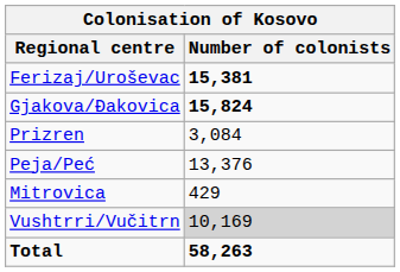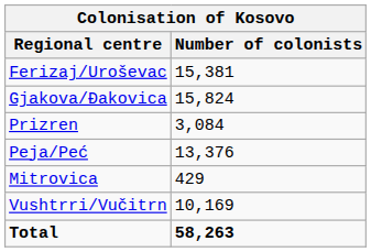Ferizaj/Uroševac | Colonisation of Kosovo / Number of colonists: bold -> normal
Gjakova/Đakovica | Colonisation of Kosovo / Number of colonists: bold -> normal
Vushtrri/Vučitrn | Colonisation of Kosovo / Number of colonists: lightgrey background -> no background
